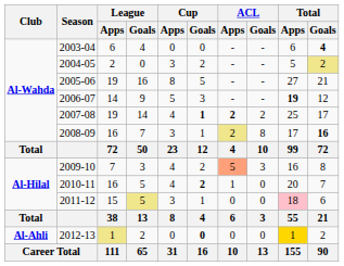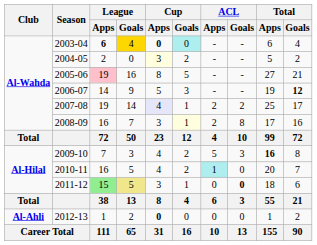2003-04 | League / Apps: normal -> bold
2003-04 | League / Goals: no background -> gold background
2003-04 | Cup / Apps: normal -> bold
2003-04 | Cup / Goals: no background -> paleturquoise background
2003-04 | Total / Goals: bold -> normal
2004-05 | Cup / Apps: no background -> lightyellow background
2004-05 | Total / Goals: khaki background -> no background
2005-06 | League / Apps: no background -> pink background
2006-07 | Total / Apps: bold -> normal
2006-07 | Total / Goals: normal -> bold
2007-08 | Cup / Apps: no background -> lavender background
2007-08 | Cup / Goals: bold -> normal
2007-08 | ACL / Apps: bold -> normal
2008-09 | Cup / Goals: no background -> lightyellow background
2008-09 | ACL / Apps: khaki background -> no background
2008-09 | Total / Goals: bold -> normal
2009-10 | ACL / Apps: lightsalmon background -> no background
2009-10 | Total / Apps: normal -> bold
2010-11 | Cup / Goals: bold -> normal
2010-11 | ACL / Apps: no background -> paleturquoise background
2011-12 | League / Apps: no background -> lightgreen background
2011-12 | ACL / Goals: normal -> bold
2011-12 | Total / Apps: pink background -> no background
2012-13 | League / Apps: khaki background -> no background
2012-13 | Cup / Apps: normal -> bold
2012-13 | Cup / Goals: bold -> normal
2012-13 | Total / Apps: gold background -> no background
